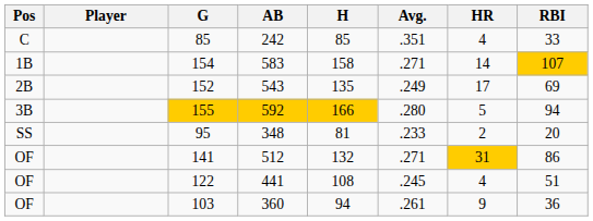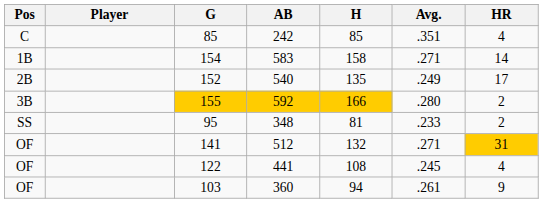- column: RBI | 33 | 107 | 69 | 94 | 20 | 86 | 51 | 36
152 | AB: 543 -> 540
155 | HR: 5 -> 2
